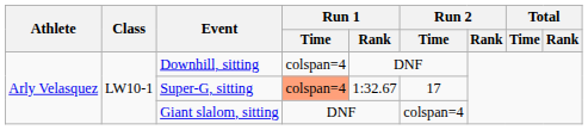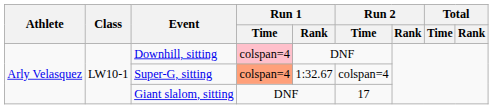Downhill, sitting | Run 1 / Time: no background -> pink background
Super-G, sitting | Run 2 / Time: 17 -> colspan=4
Giant slalom, sitting | Run 2 / Time: colspan=4 -> 17
